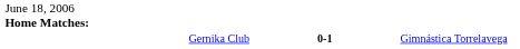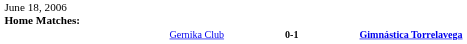Gernika Club | column 3: normal -> bold
